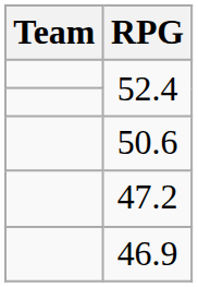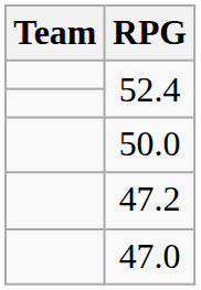row 4 | RPG: 50.6 -> 50.0
row 6 | RPG: 46.9 -> 47.0
